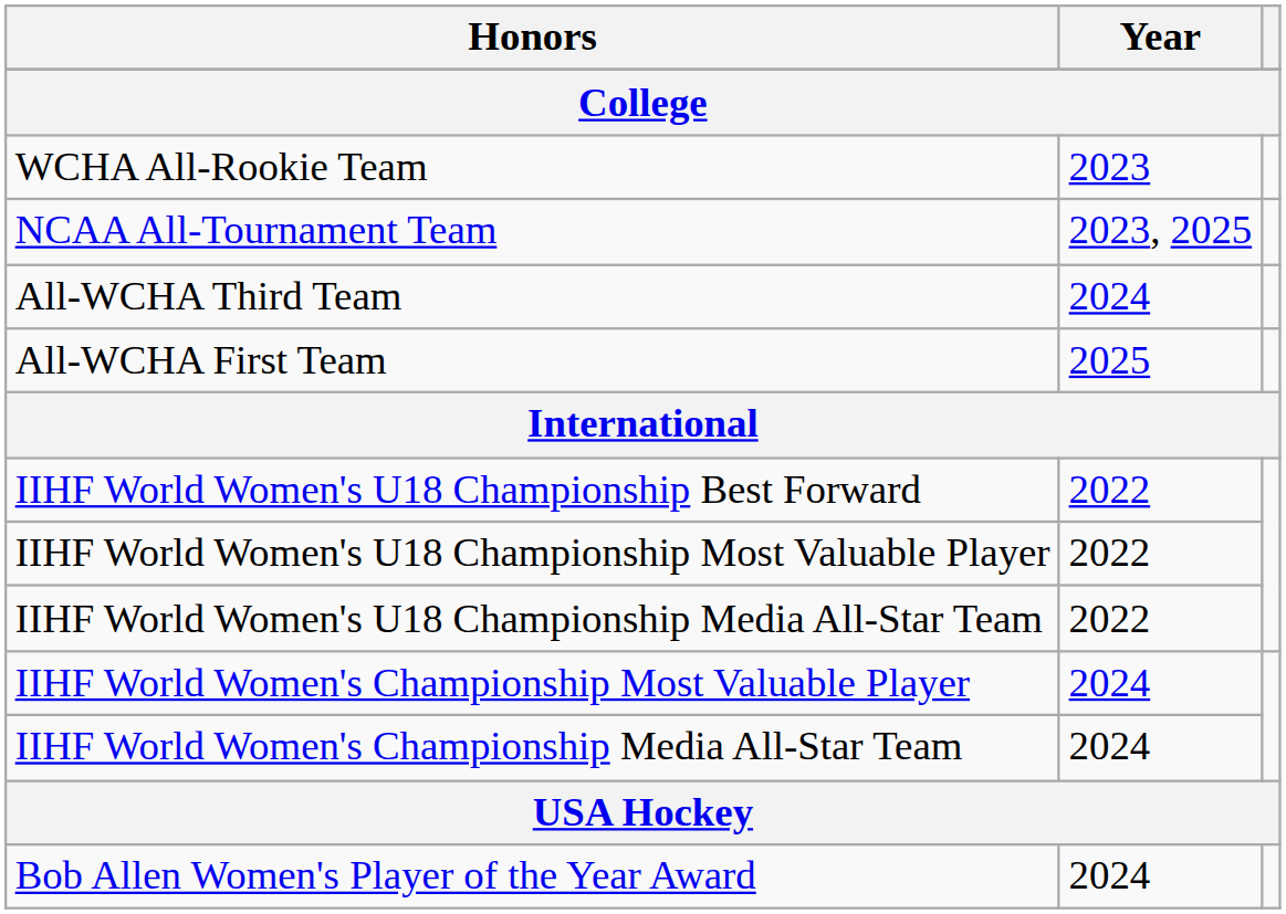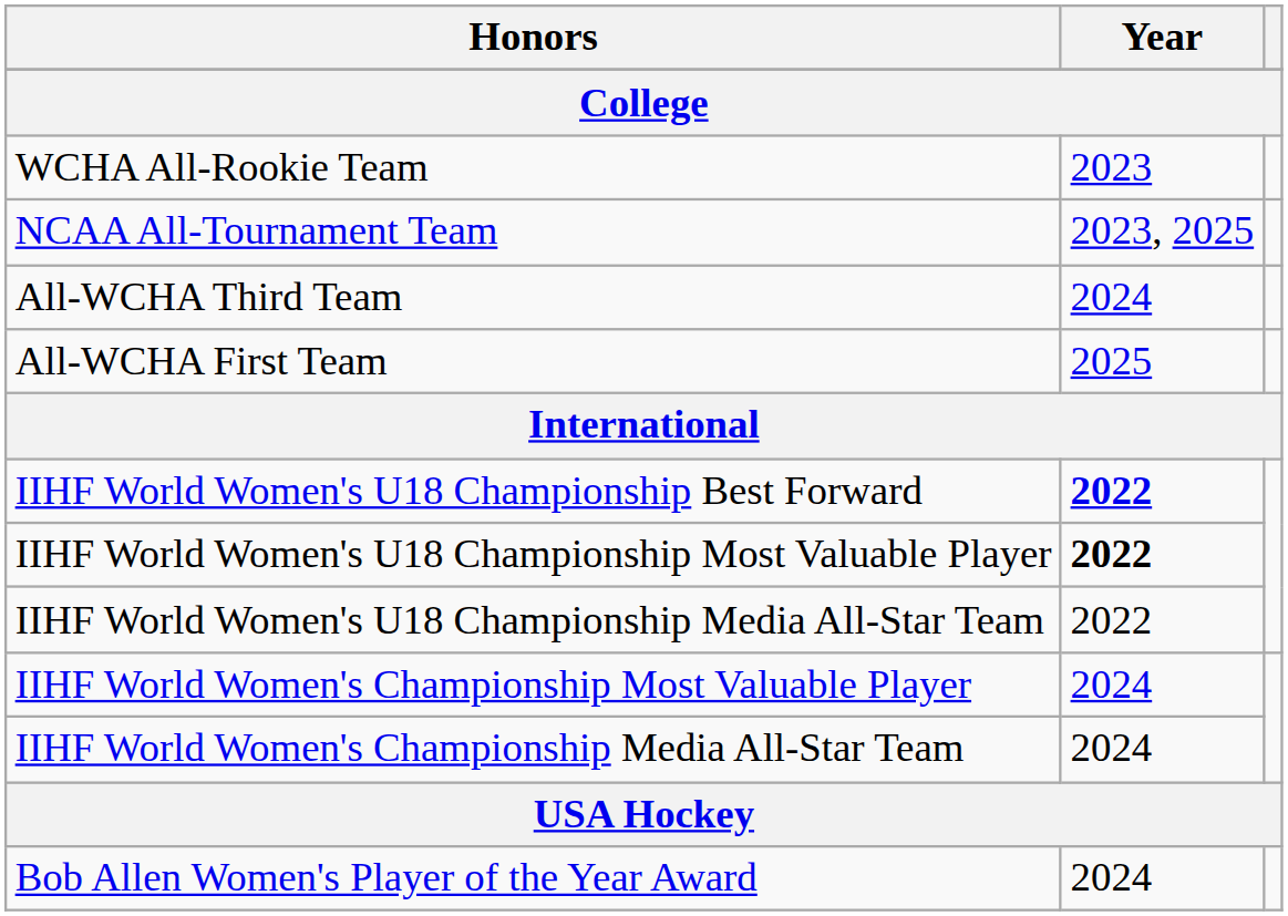IIHF World Women's U18 Championship Best Forward | Year: normal -> bold
IIHF World Women's U18 Championship Most Valuable Player | Year: normal -> bold
